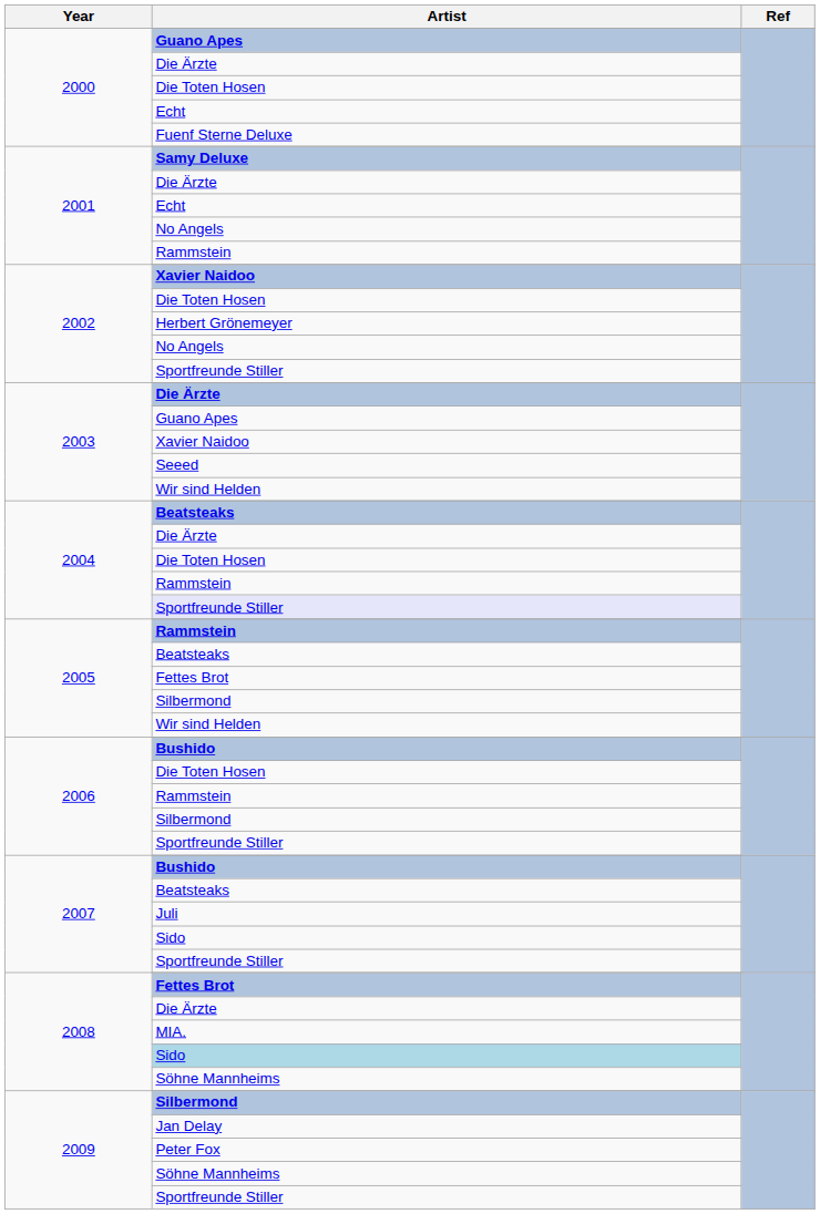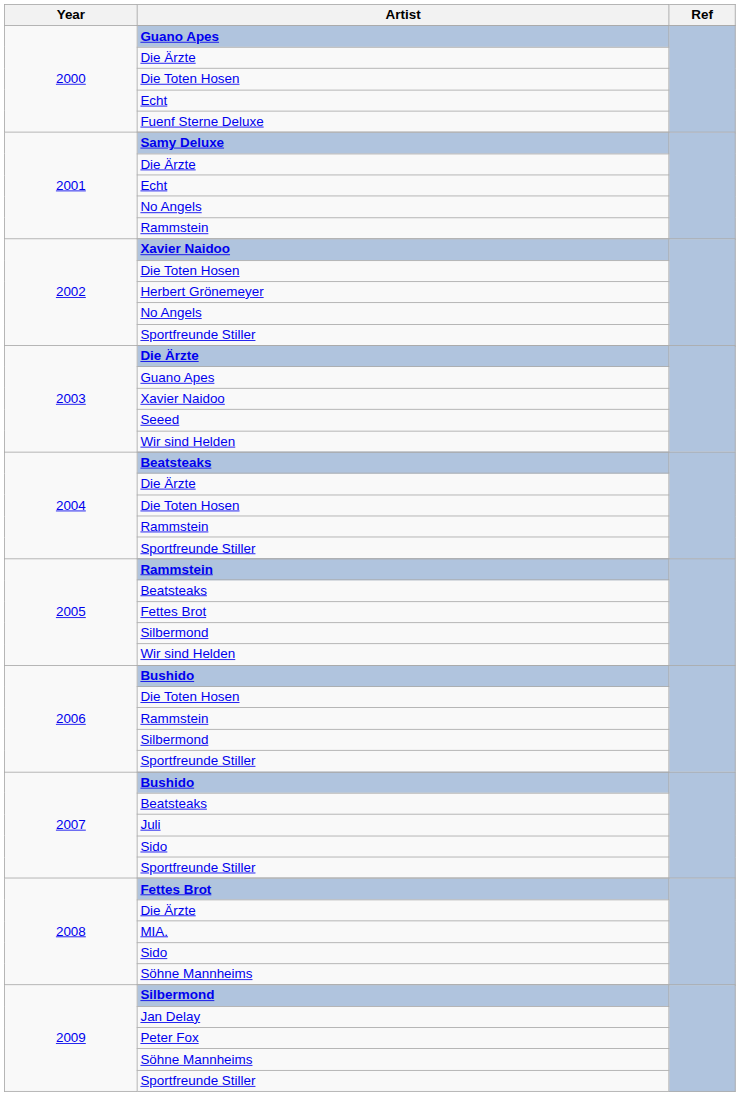2004 / Sportfreunde Stiller | Artist: lavender background -> no background
2008 / Sido | Artist: lightblue background -> no background
